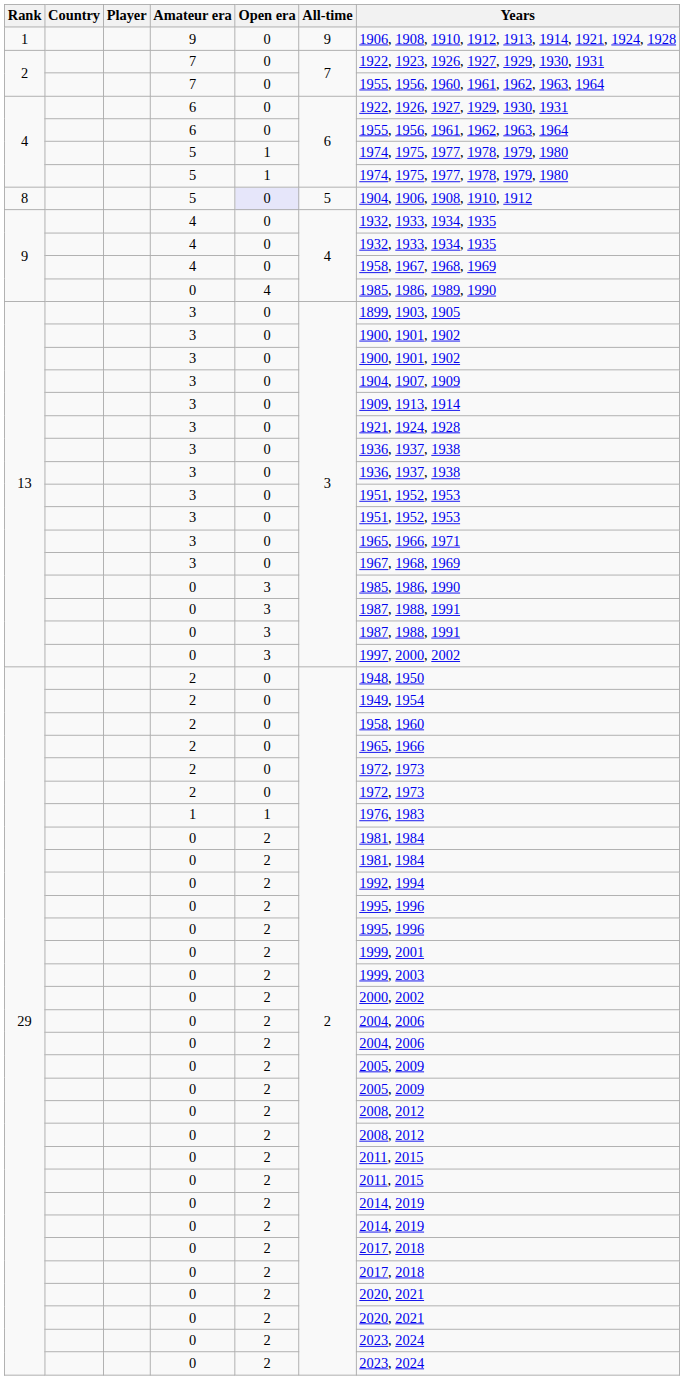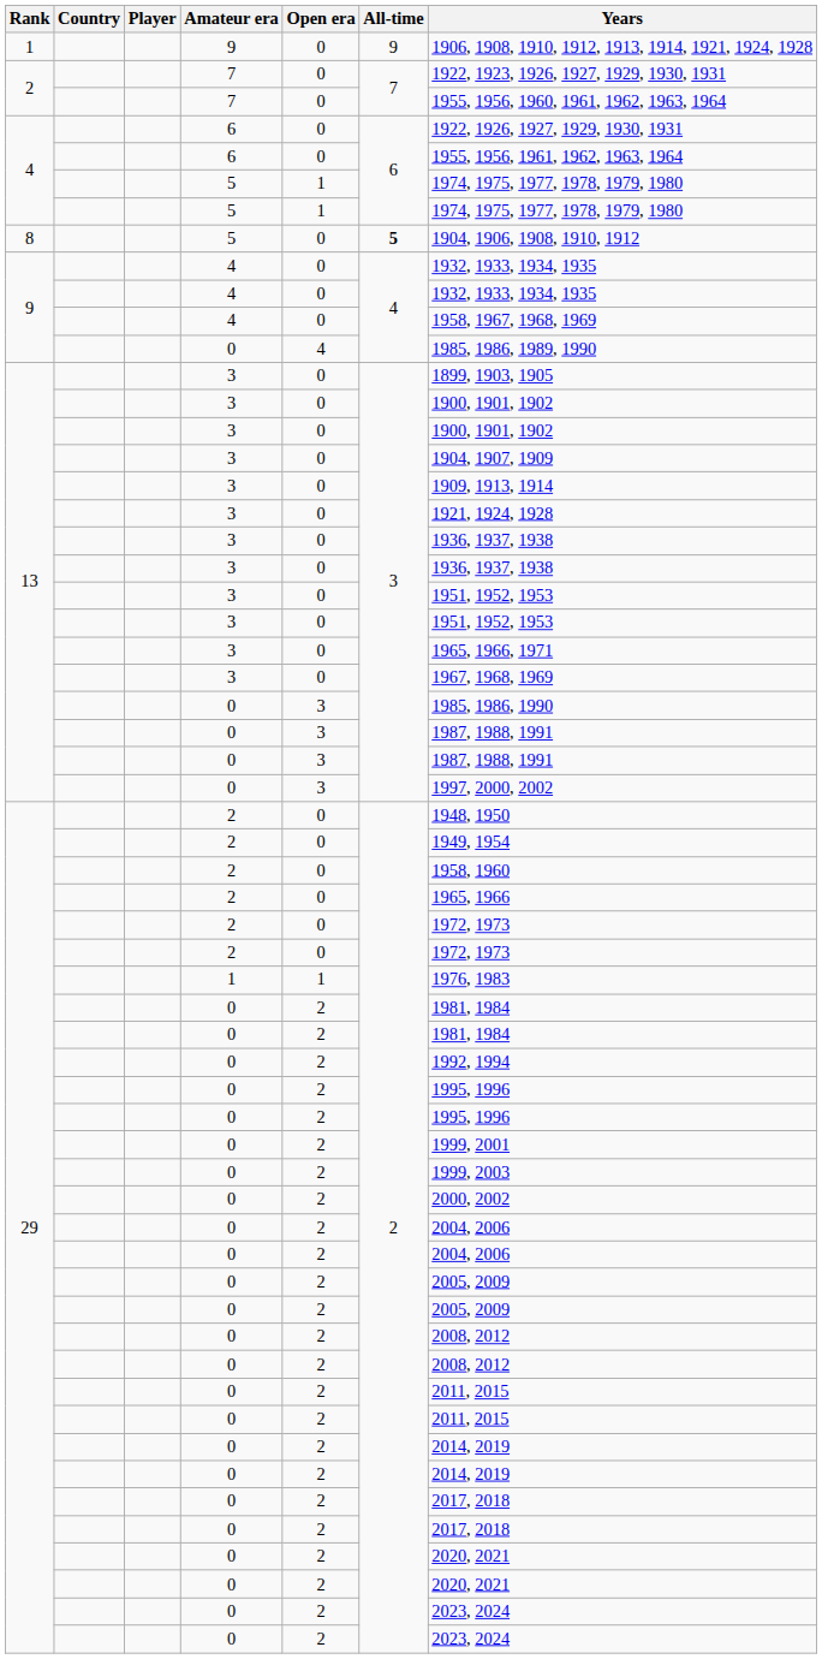8 / 5 | Open era: lavender background -> no background
8 / 5 | All-time: normal -> bold
